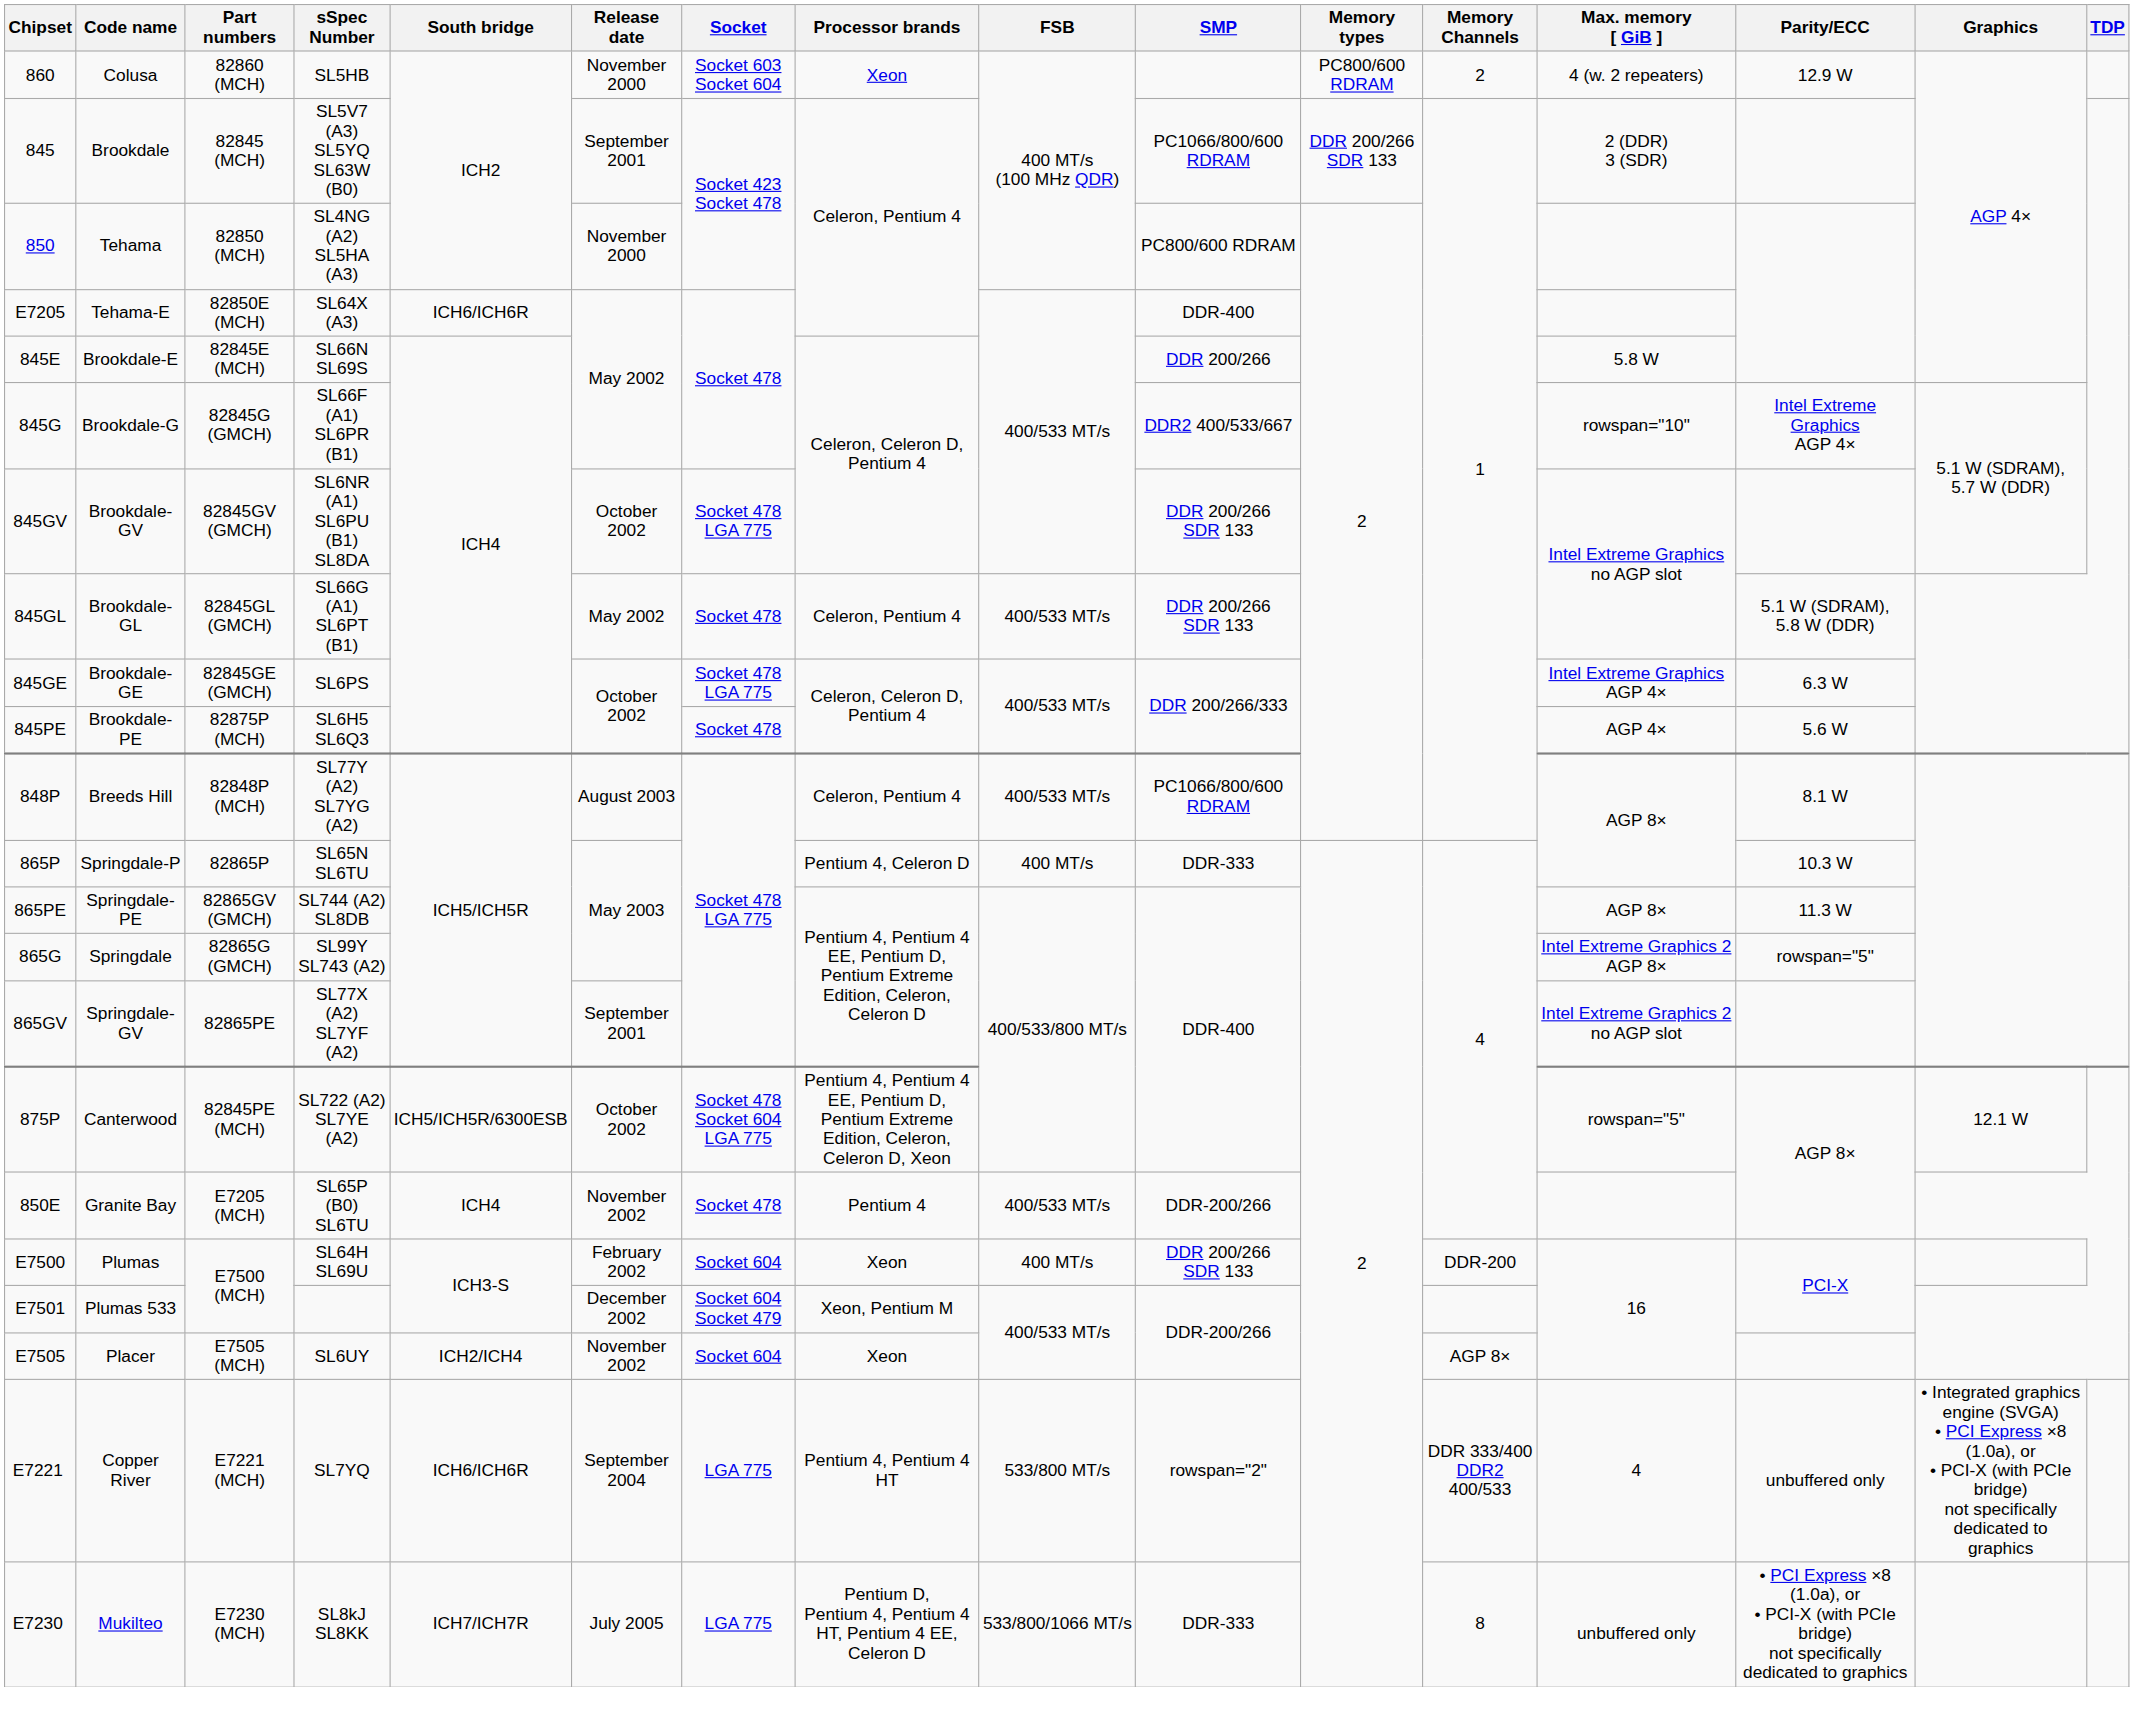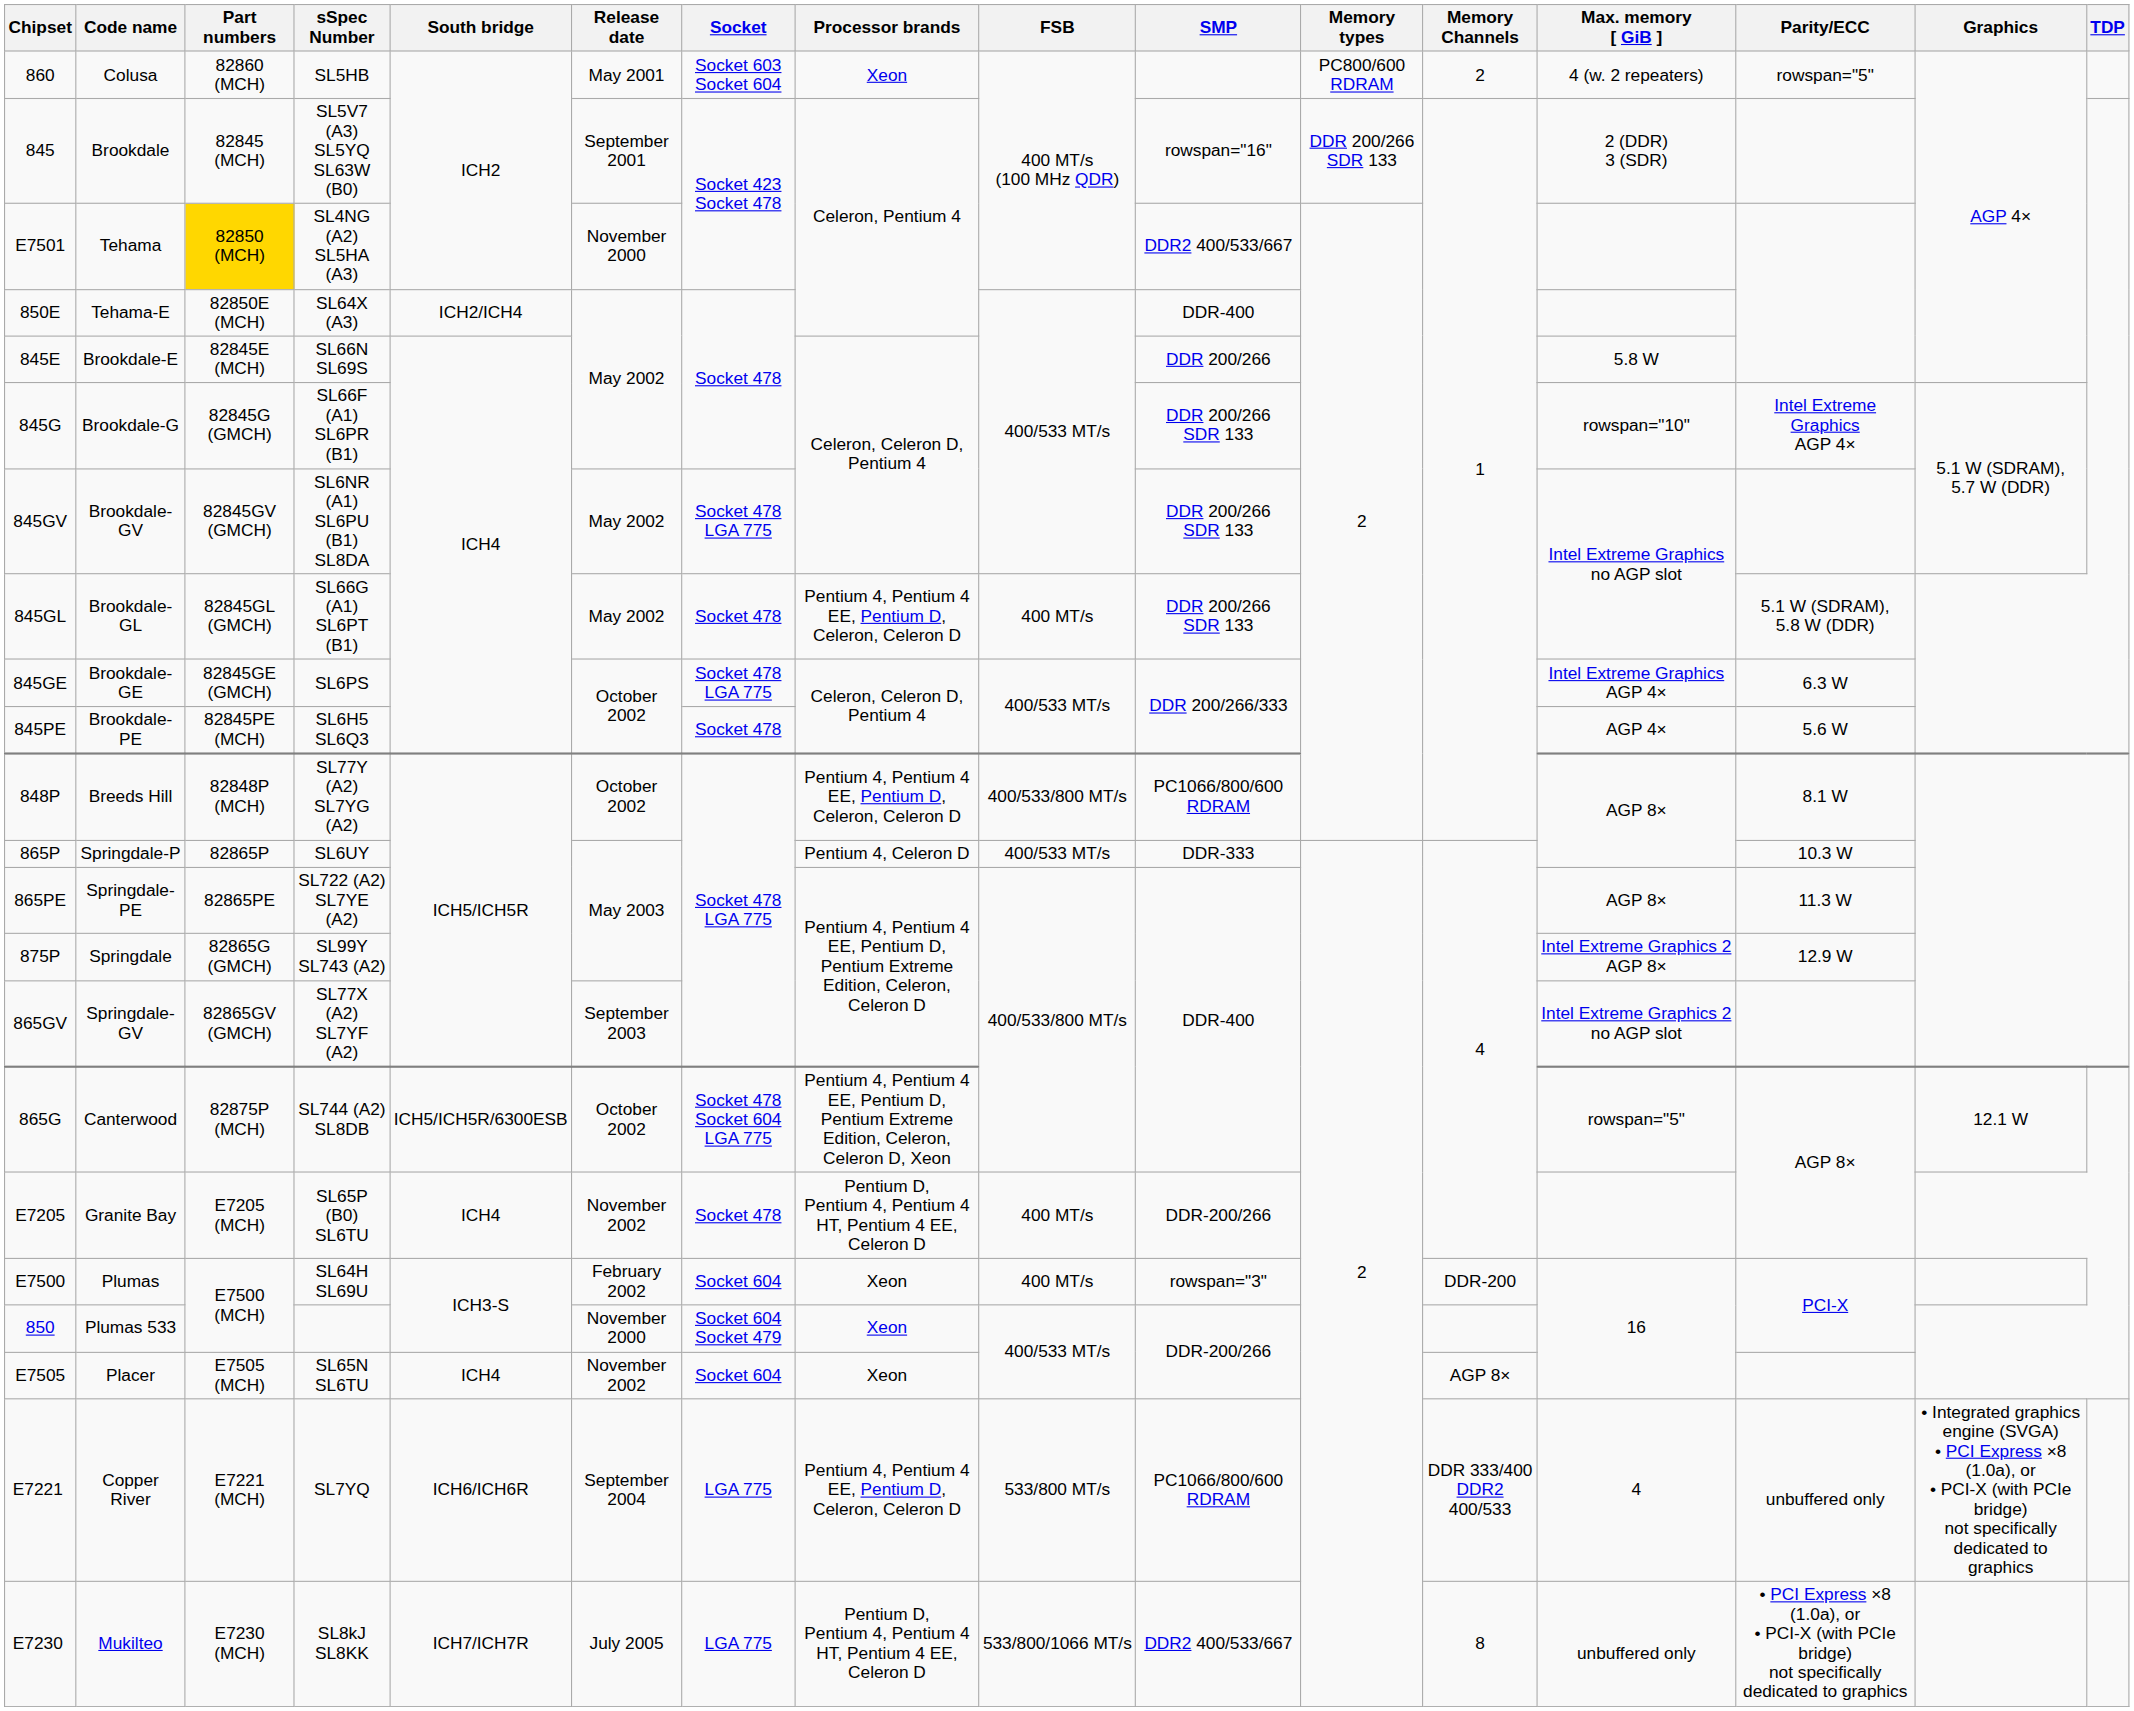Colusa | Release date: November 2000 -> May 2001
Colusa | Parity/ECC: 12.9 W -> rowspan="5"
Brookdale | SMP: PC1066/800/600 RDRAM -> rowspan="16"
Tehama | Chipset: 850 -> E7501
Tehama | Part numbers: no background -> gold background
Tehama | SMP: PC800/600 RDRAM -> DDR2 400/533/667
Tehama-E | Chipset: E7205 -> 850E
Tehama-E | South bridge: ICH6/ICH6R -> ICH2/ICH4
Brookdale-G | SMP: DDR2 400/533/667 -> DDR 200/266 SDR 133
Brookdale-GV | Release date: October 2002 -> May 2002
Brookdale-GL | Processor brands: Celeron, Pentium 4 -> Pentium 4, Pentium 4 EE, Pentium D, Celeron, Celeron D
Brookdale-GL | FSB: 400/533 MT/s -> 400 MT/s
Brookdale-PE | Part numbers: 82875P (MCH) -> 82845PE (MCH)
Breeds Hill | Release date: August 2003 -> October 2002
Breeds Hill | Processor brands: Celeron, Pentium 4 -> Pentium 4, Pentium 4 EE, Pentium D, Celeron, Celeron D
Breeds Hill | FSB: 400/533 MT/s -> 400/533/800 MT/s
Springdale-P | sSpec Number: SL65N SL6TU -> SL6UY
Springdale-P | FSB: 400 MT/s -> 400/533 MT/s
Springdale-PE | Part numbers: 82865GV (GMCH) -> 82865PE
Springdale-PE | sSpec Number: SL744 (A2) SL8DB -> SL722 (A2) SL7YE (A2)
Springdale | Chipset: 865G -> 875P
Springdale | Parity/ECC: rowspan="5" -> 12.9 W
Springdale-GV | Part numbers: 82865PE -> 82865GV (GMCH)
Springdale-GV | Release date: September 2001 -> September 2003
Canterwood | Chipset: 875P -> 865G
Canterwood | Part numbers: 82845PE (MCH) -> 82875P (MCH)
Canterwood | sSpec Number: SL722 (A2) SL7YE (A2) -> SL744 (A2) SL8DB
Granite Bay | Chipset: 850E -> E7205
Granite Bay | Processor brands: Pentium 4 -> Pentium D, Pentium 4, Pentium 4 HT, Pentium 4 EE, Celeron D
Granite Bay | FSB: 400/533 MT/s -> 400 MT/s
Plumas | SMP: DDR 200/266 SDR 133 -> rowspan="3"
Plumas 533 | Chipset: E7501 -> 850
Plumas 533 | Release date: December 2002 -> November 2000
Plumas 533 | Processor brands: Xeon, Pentium M -> Xeon
Placer | sSpec Number: SL6UY -> SL65N SL6TU
Placer | South bridge: ICH2/ICH4 -> ICH4
Copper River | Processor brands: Pentium 4, Pentium 4 HT -> Pentium 4, Pentium 4 EE, Pentium D, Celeron, Celeron D
Copper River | SMP: rowspan="2" -> PC1066/800/600 RDRAM
Mukilteo | SMP: DDR-333 -> DDR2 400/533/667
